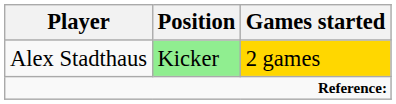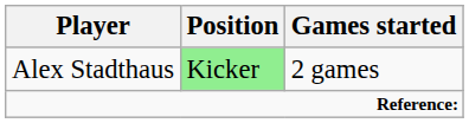Alex Stadthaus | Games started: gold background -> no background
